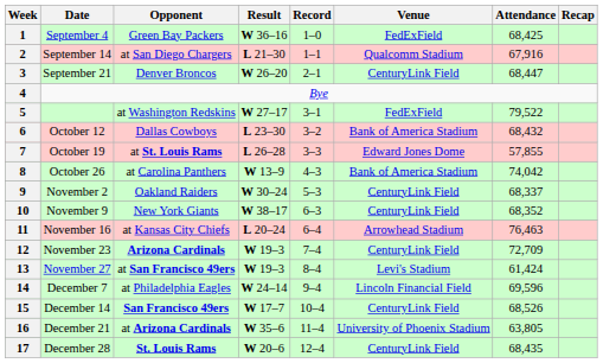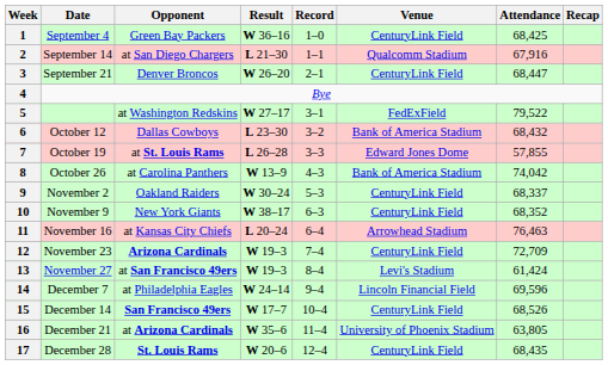1 | Venue: FedExField -> CenturyLink Field
